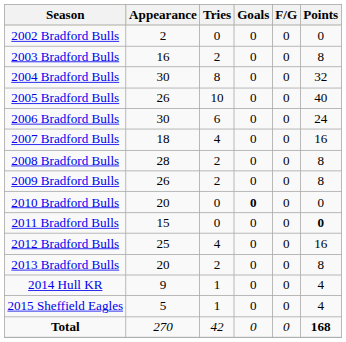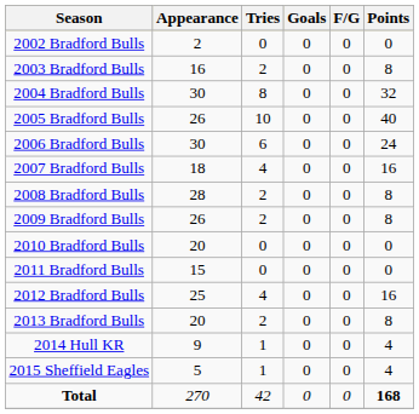2010 Bradford Bulls | Goals: bold -> normal
2011 Bradford Bulls | Points: bold -> normal
